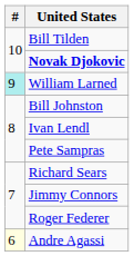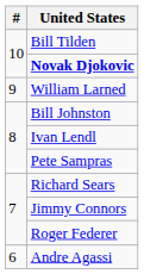William Larned | #: paleturquoise background -> no background
Andre Agassi | #: lightyellow background -> no background
